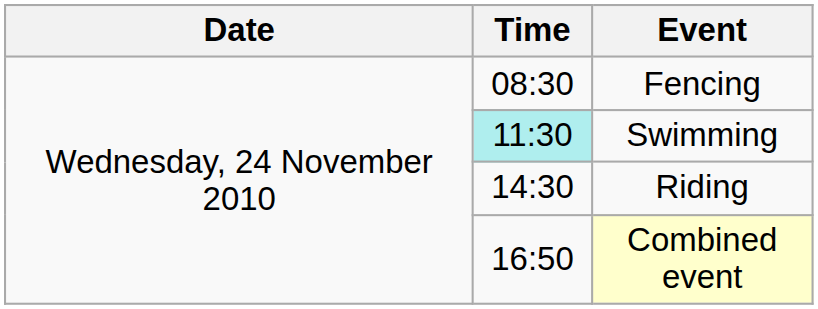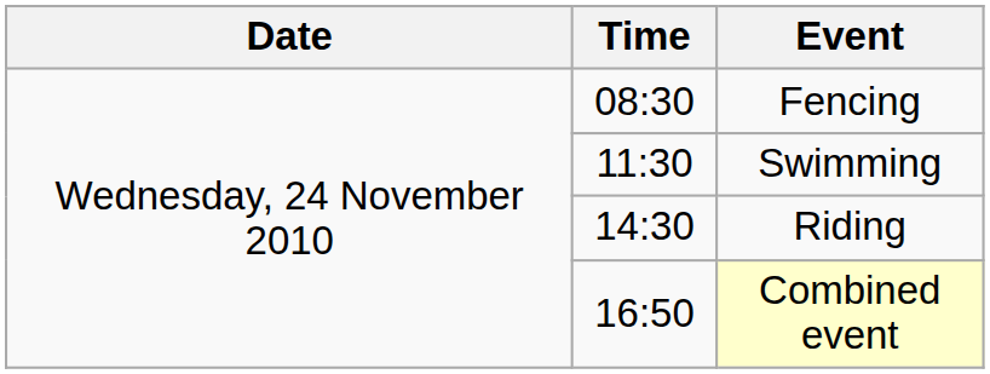Swimming | Time: paleturquoise background -> no background
